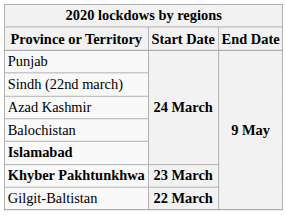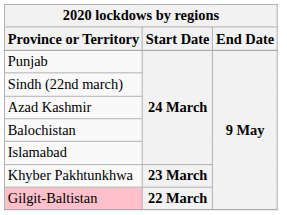Islamabad | Province or Territory: bold -> normal
Khyber Pakhtunkhwa | Province or Territory: bold -> normal
Gilgit-Baltistan | Province or Territory: no background -> pink background
